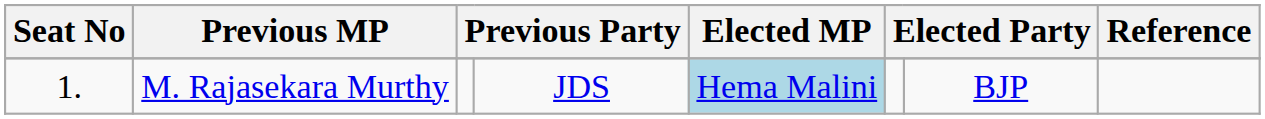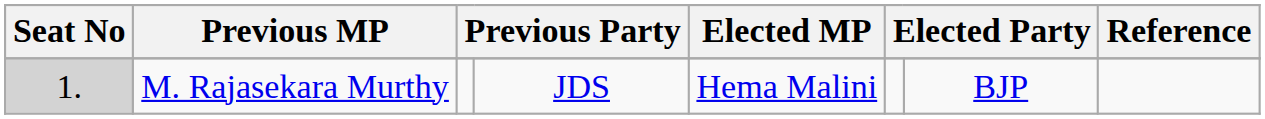M. Rajasekara Murthy | Seat No: no background -> lightgrey background
M. Rajasekara Murthy | Elected MP: lightblue background -> no background
